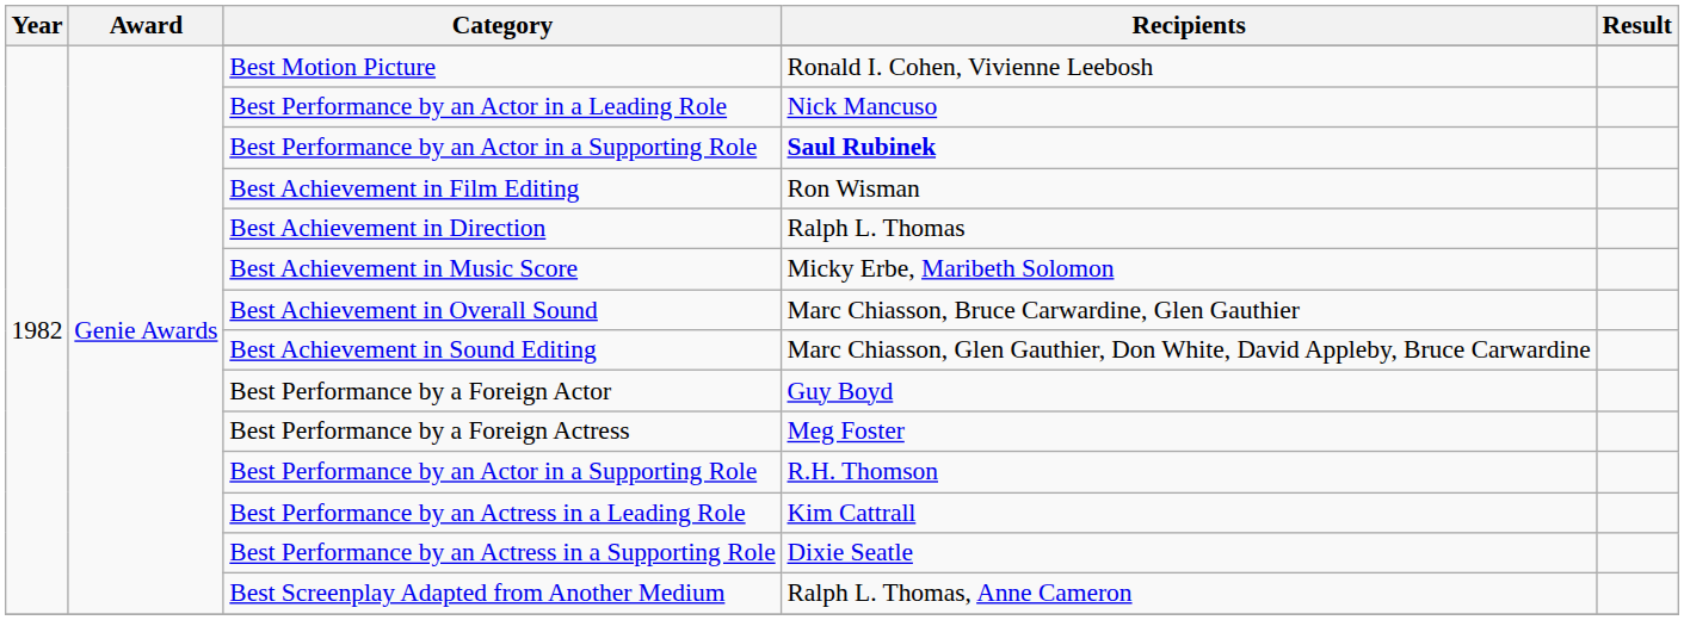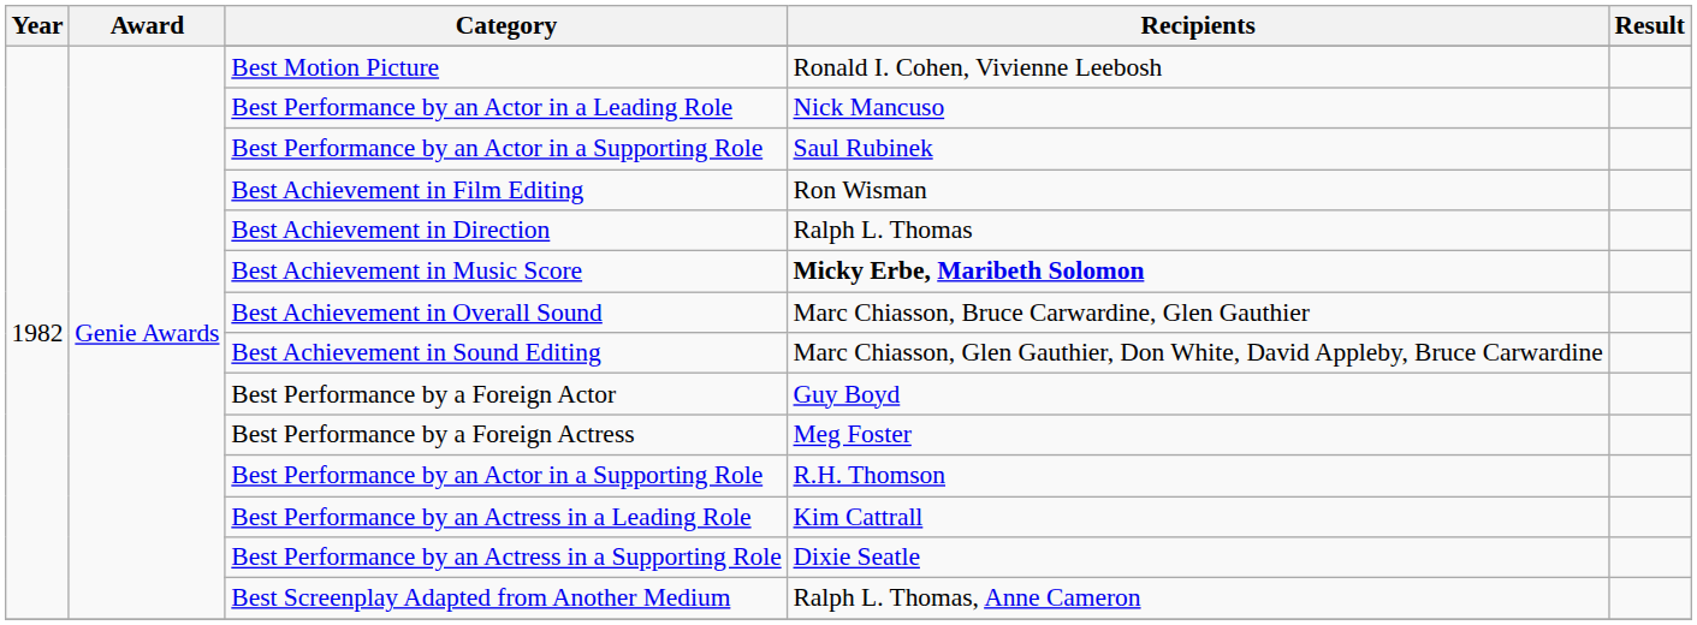Saul Rubinek | Recipients: bold -> normal
Micky Erbe, Maribeth Solomon | Recipients: normal -> bold
